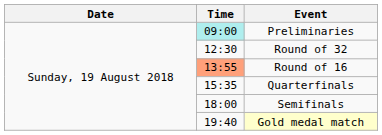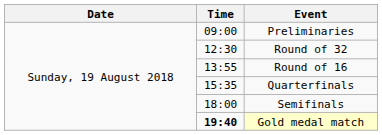Preliminaries | Time: paleturquoise background -> no background
Round of 16 | Time: lightsalmon background -> no background
Gold medal match | Time: normal -> bold
